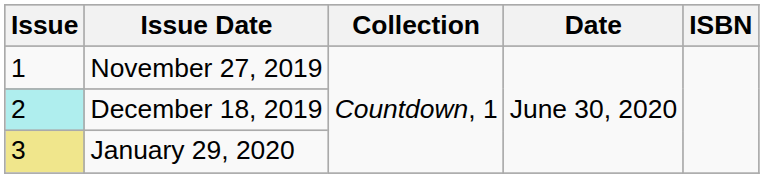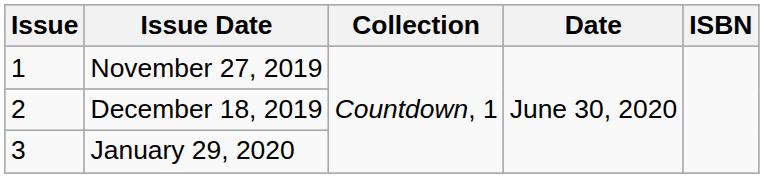December 18, 2019 | Issue: paleturquoise background -> no background
January 29, 2020 | Issue: khaki background -> no background
